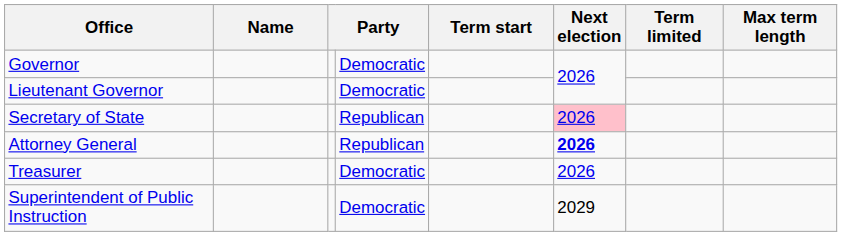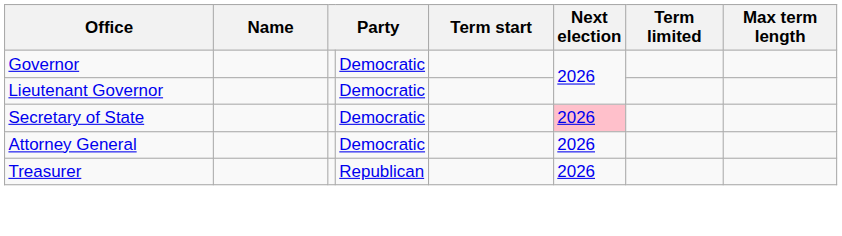Secretary of State | column 4: Republican -> Democratic
Attorney General | column 4: Republican -> Democratic
Attorney General | Next election: bold -> normal
Treasurer | column 4: Democratic -> Republican
- row: Superintendent of Public Instruction | Democratic | 2029
